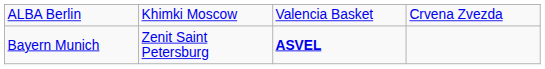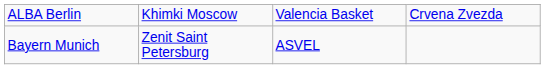Bayern Munich | column 3: bold -> normal
